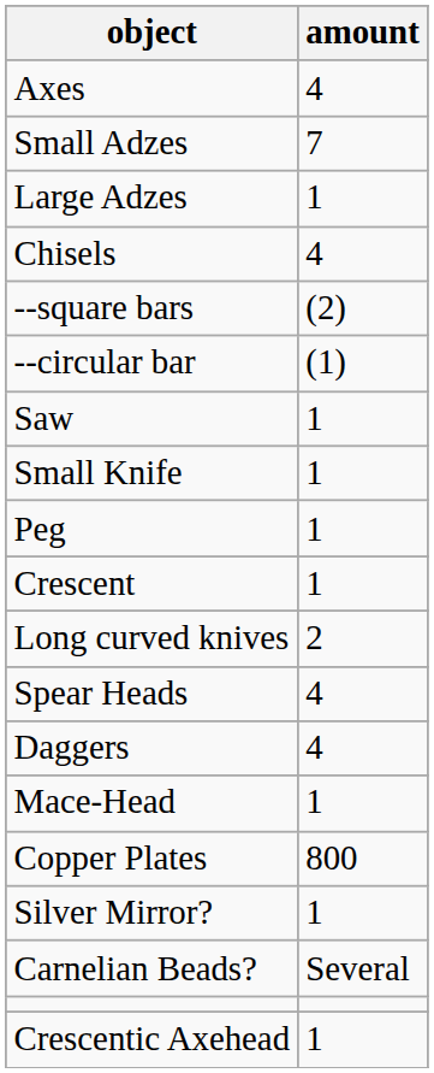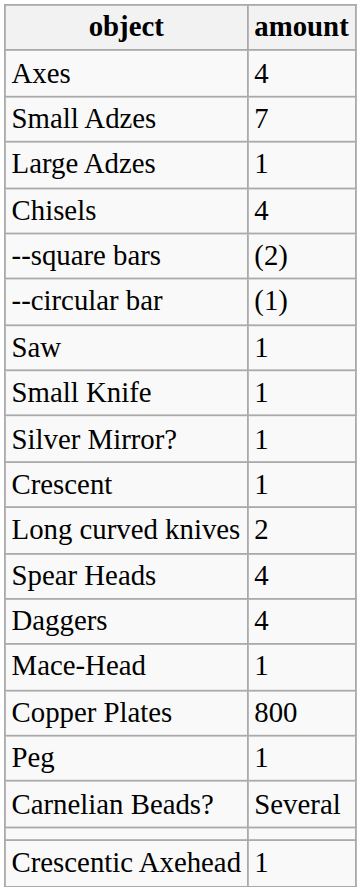row 10 | object: Peg -> Silver Mirror?
row 17 | object: Silver Mirror? -> Peg
